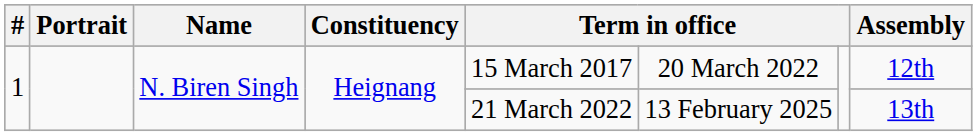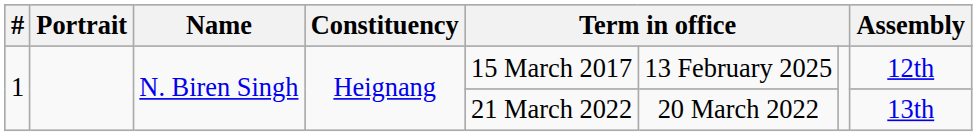row 2 | column 6: 20 March 2022 -> 13 February 2025
row 3 | column 6: 13 February 2025 -> 20 March 2022
